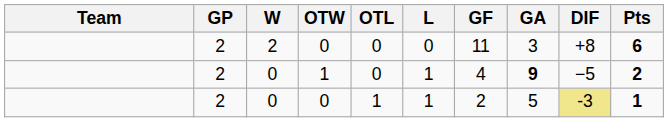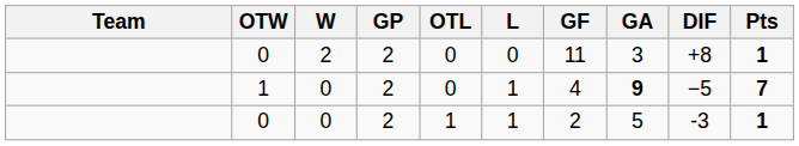columns swapped: GP <-> OTW
row 2 | Pts: 6 -> 1
row 3 | Pts: 2 -> 7
row 4 | DIF: khaki background -> no background
